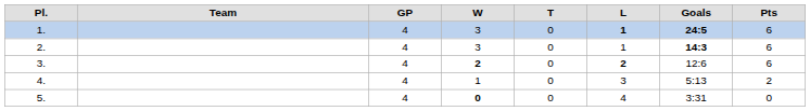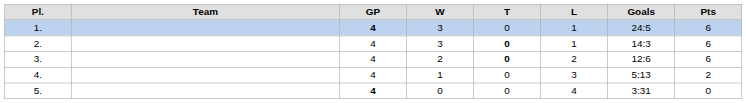1. | column 3: normal -> bold
1. | column 6: bold -> normal
1. | column 7: bold -> normal
2. | column 5: normal -> bold
2. | column 7: bold -> normal
3. | column 4: bold -> normal
3. | column 5: normal -> bold
3. | column 6: bold -> normal
5. | column 3: normal -> bold
5. | column 4: bold -> normal
